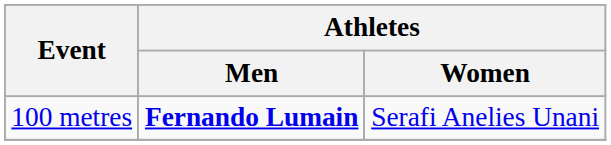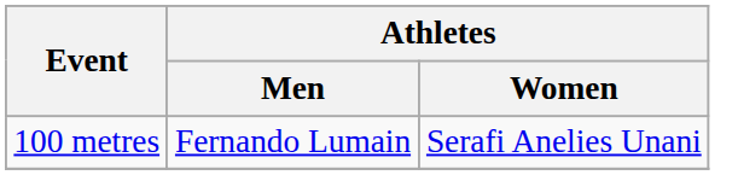100 metres | Athletes / Men: bold -> normal
